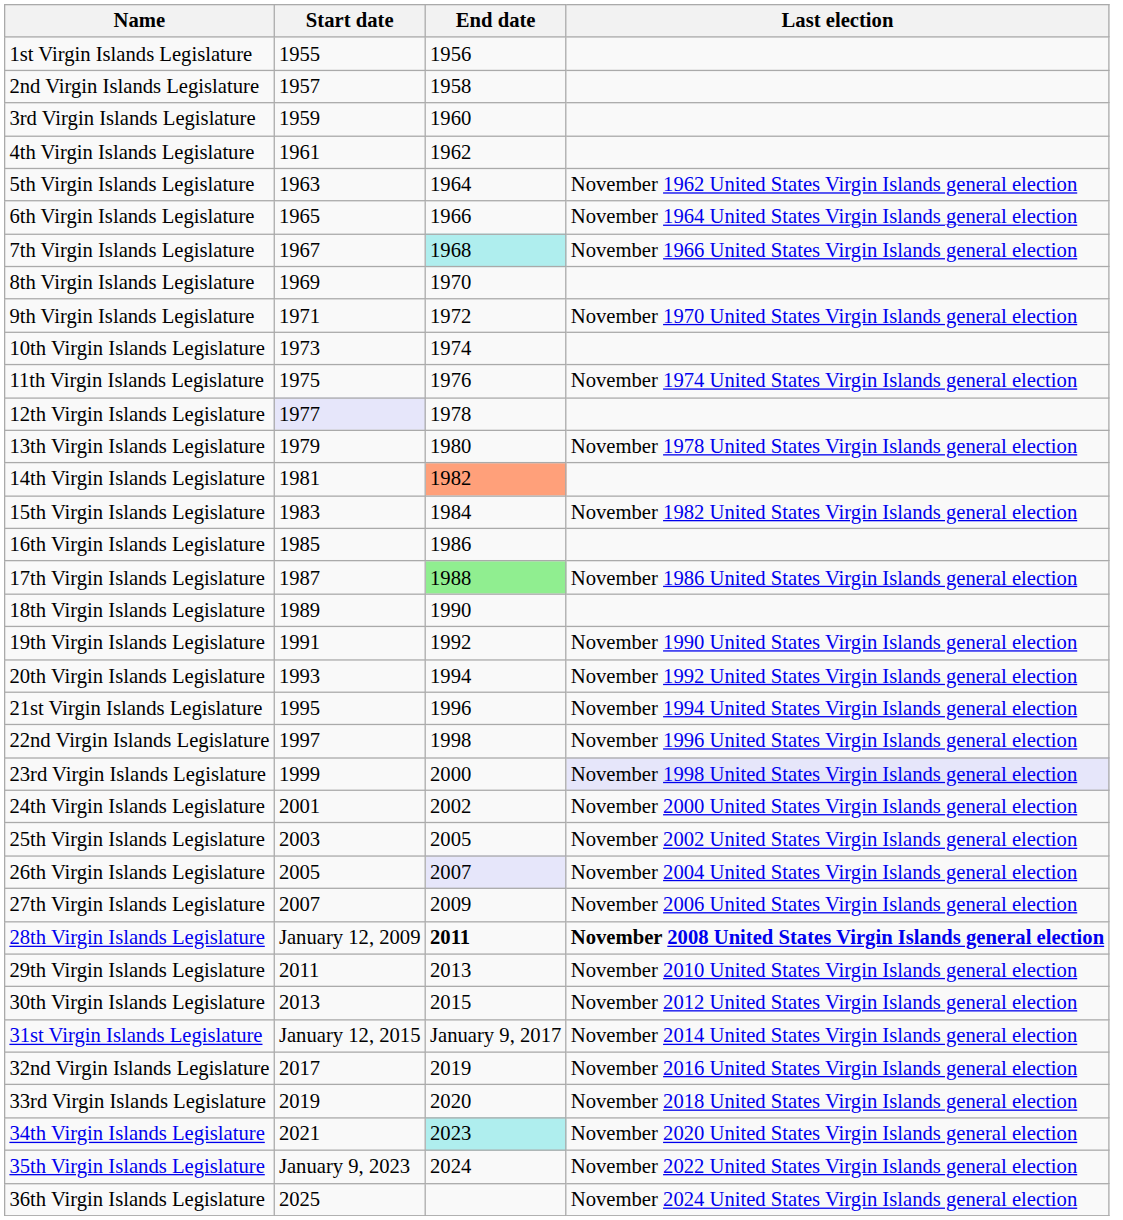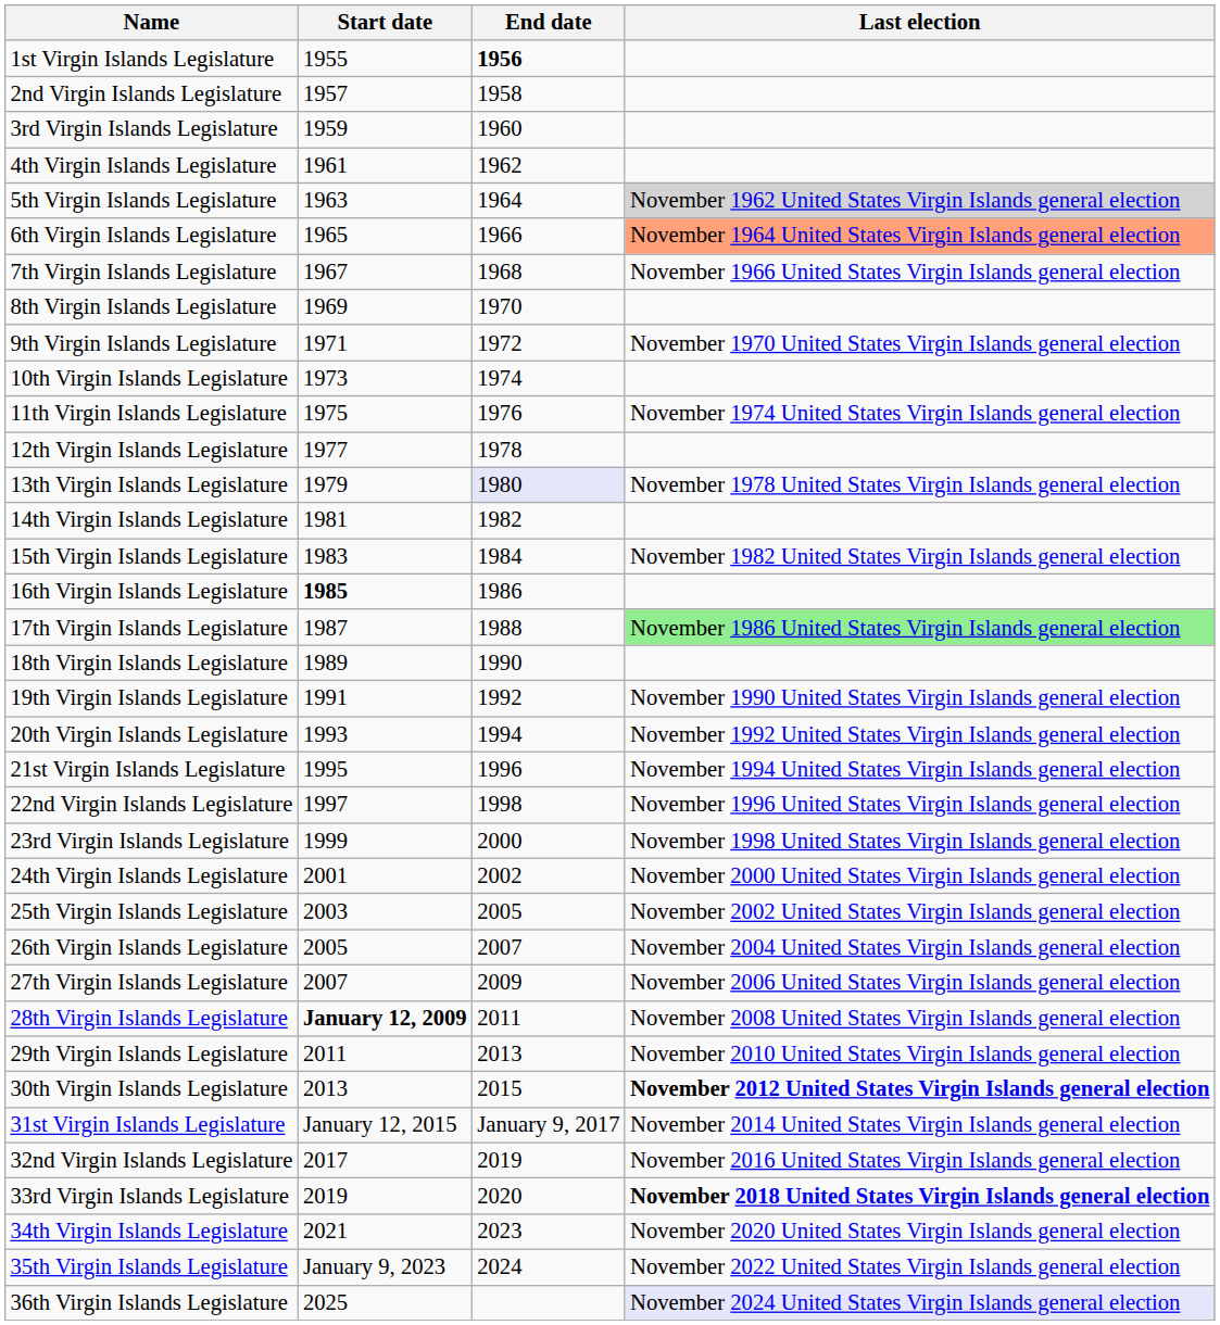1st Virgin Islands Legislature | End date: normal -> bold
5th Virgin Islands Legislature | Last election: no background -> lightgrey background
6th Virgin Islands Legislature | Last election: no background -> lightsalmon background
7th Virgin Islands Legislature | End date: paleturquoise background -> no background
12th Virgin Islands Legislature | Start date: lavender background -> no background
13th Virgin Islands Legislature | End date: no background -> lavender background
14th Virgin Islands Legislature | End date: lightsalmon background -> no background
16th Virgin Islands Legislature | Start date: normal -> bold
17th Virgin Islands Legislature | End date: lightgreen background -> no background
17th Virgin Islands Legislature | Last election: no background -> lightgreen background
23rd Virgin Islands Legislature | Last election: lavender background -> no background
26th Virgin Islands Legislature | End date: lavender background -> no background
28th Virgin Islands Legislature | Start date: normal -> bold
28th Virgin Islands Legislature | End date: bold -> normal
28th Virgin Islands Legislature | Last election: bold -> normal
30th Virgin Islands Legislature | Last election: normal -> bold
33rd Virgin Islands Legislature | Last election: normal -> bold
34th Virgin Islands Legislature | End date: paleturquoise background -> no background
36th Virgin Islands Legislature | Last election: no background -> lavender background
